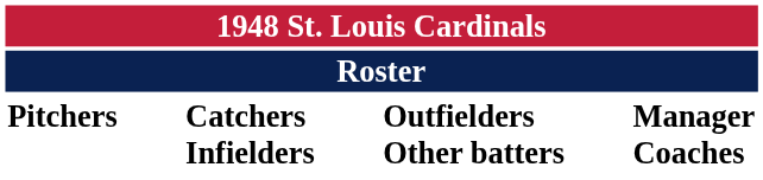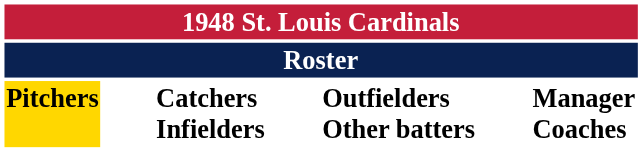Pitchers | column 1: no background -> gold background
